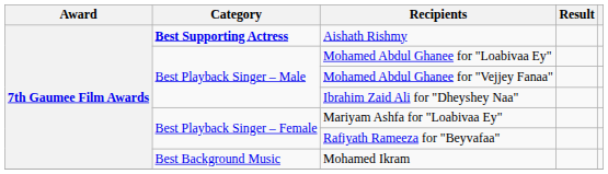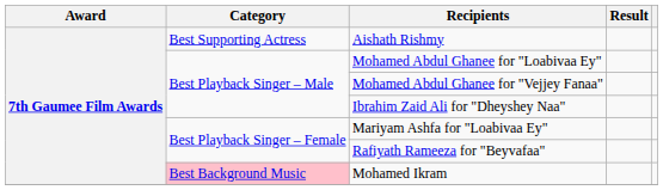Aishath Rishmy | Category: bold -> normal
Mohamed Ikram | Category: no background -> pink background
